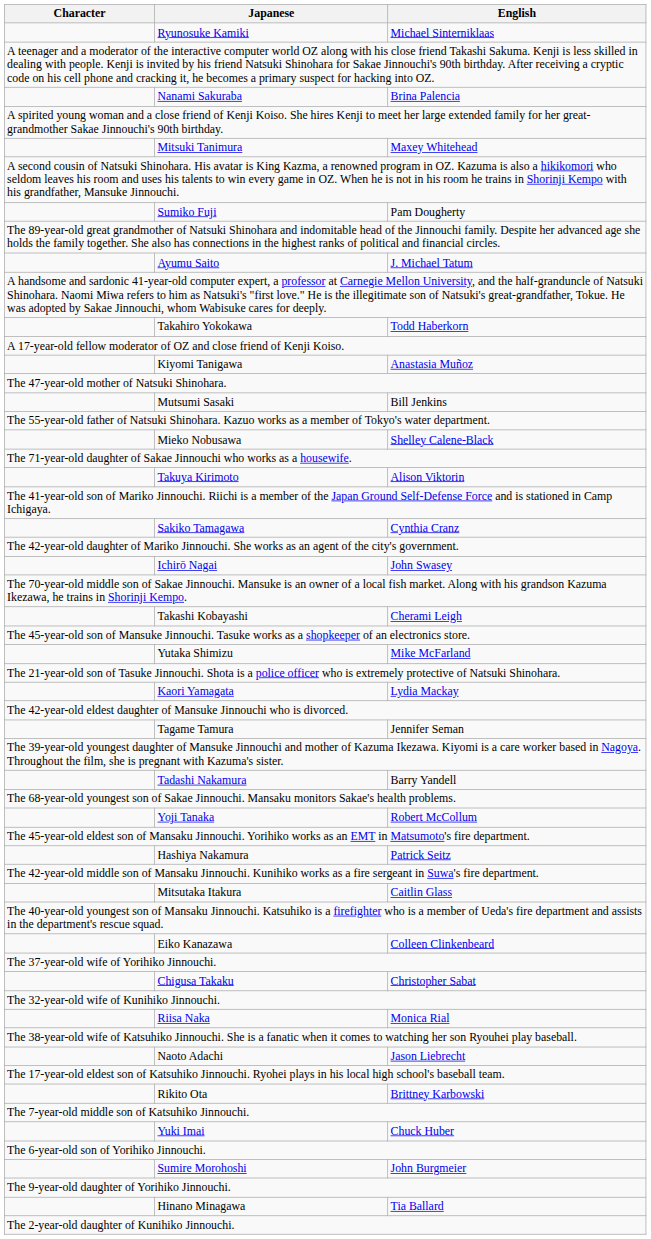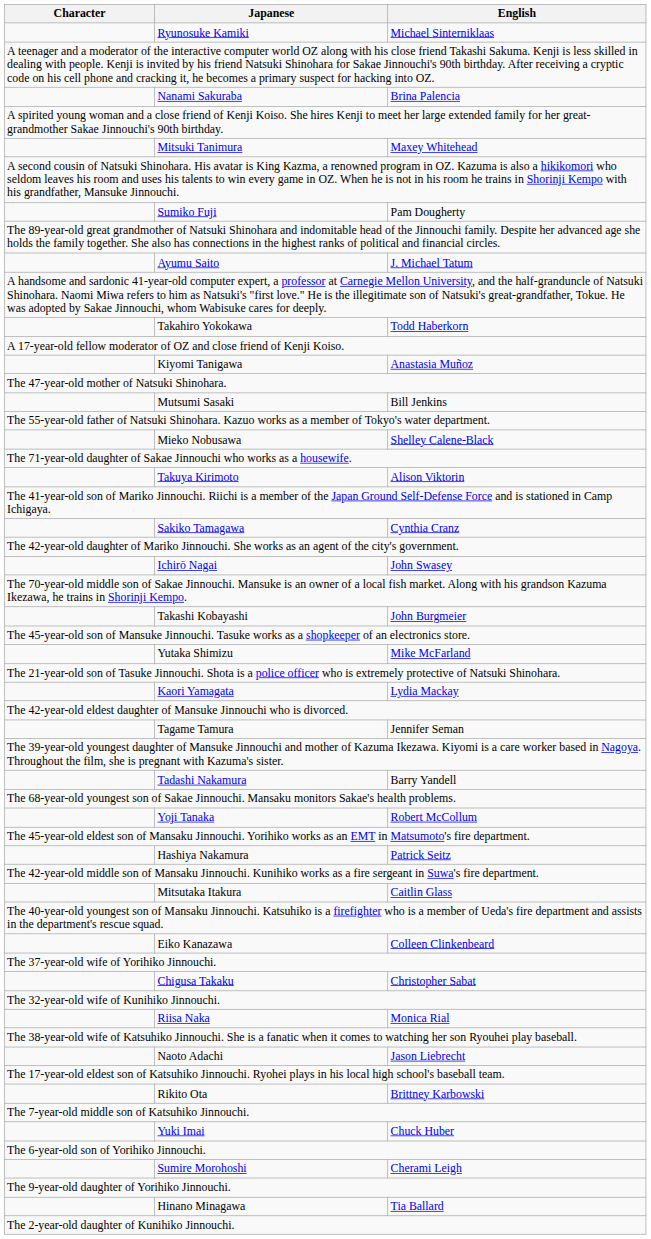Takashi Kobayashi | English: Cherami Leigh -> John Burgmeier
Sumire Morohoshi | English: John Burgmeier -> Cherami Leigh
